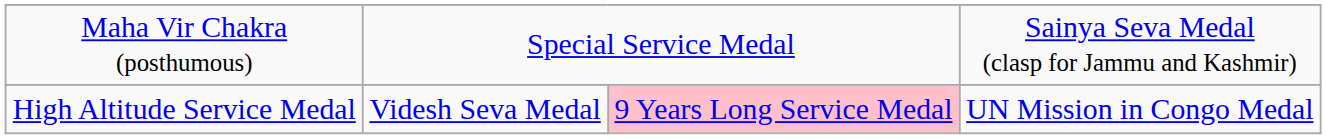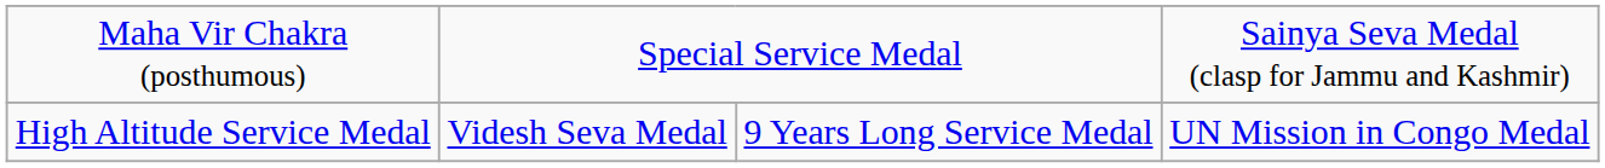High Altitude Service Medal | column 3: pink background -> no background
